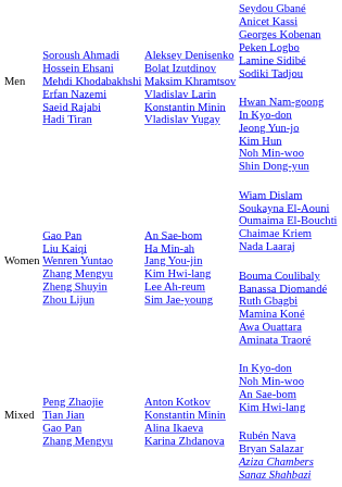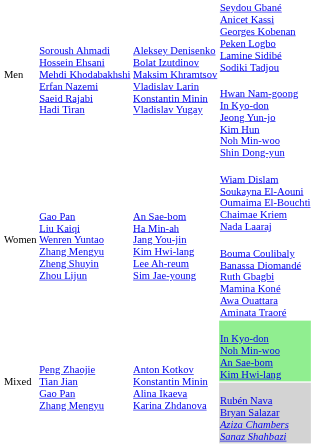In Kyo-don Noh Min-woo An Sae-bom Kim Hwi-lang | column 4: no background -> lightgreen background
Rubén Nava Bryan Salazar Aziza Chambers Sanaz Shahbazi | column 4: no background -> lightgrey background
